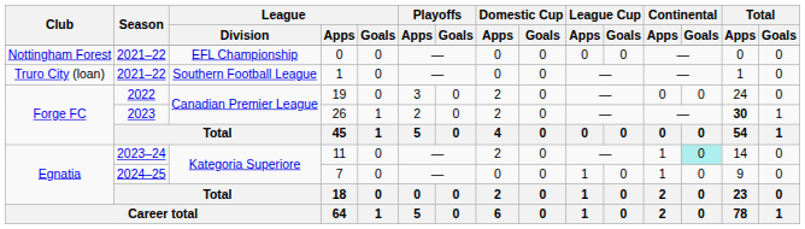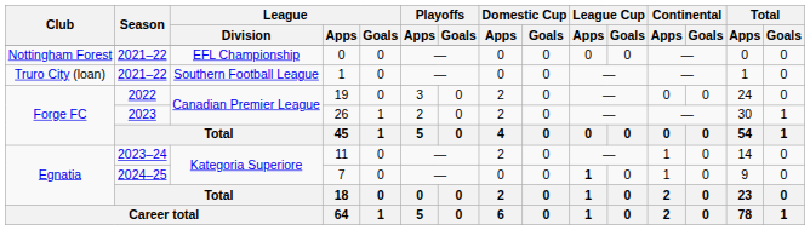26 | Total / Apps: bold -> normal
11 | Continental / Goals: paleturquoise background -> no background
7 | League Cup / Apps: normal -> bold
